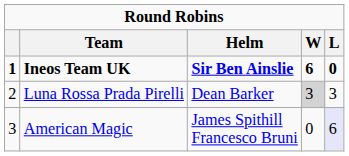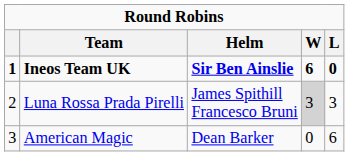Luna Rossa Prada Pirelli | Helm: Dean Barker -> James Spithill Francesco Bruni
American Magic | Helm: James Spithill Francesco Bruni -> Dean Barker
American Magic | L: lavender background -> no background
